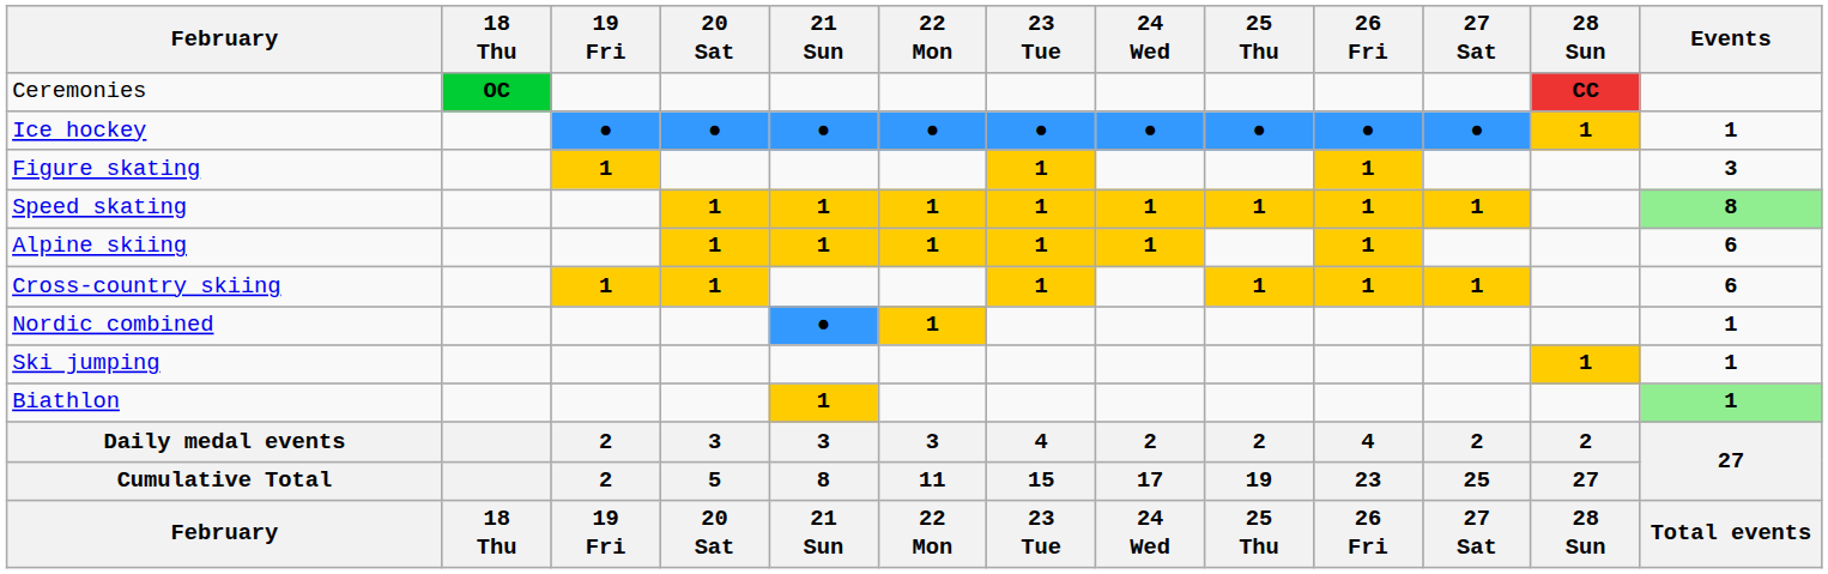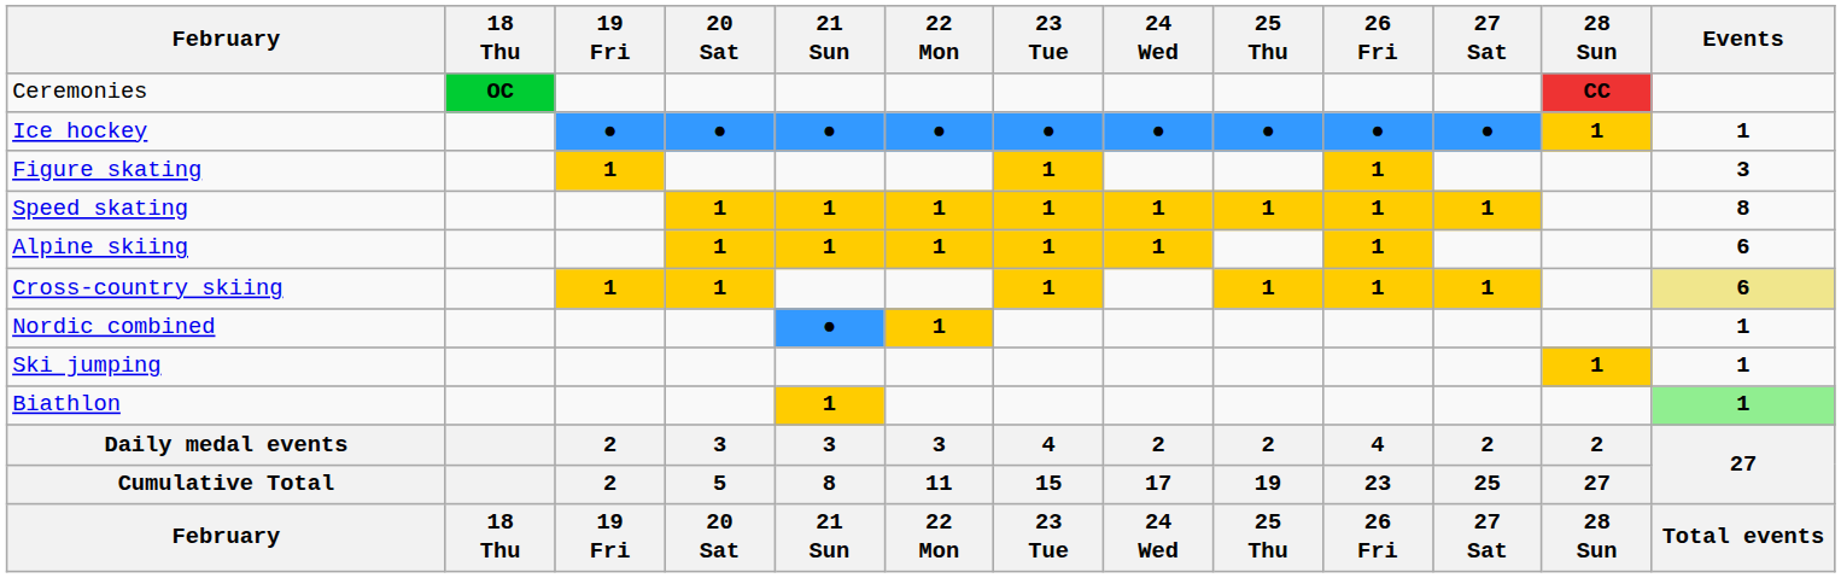Speed skating | Events: lightgreen background -> no background
Cross-country skiing | Events: no background -> khaki background
